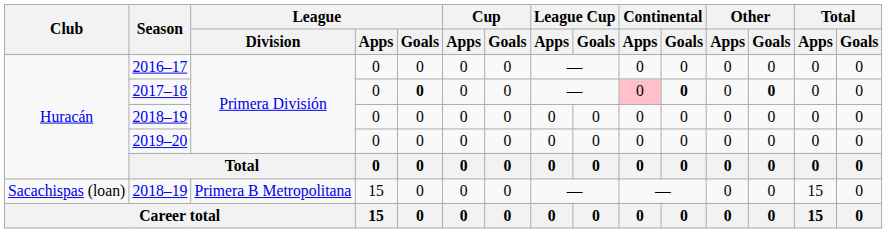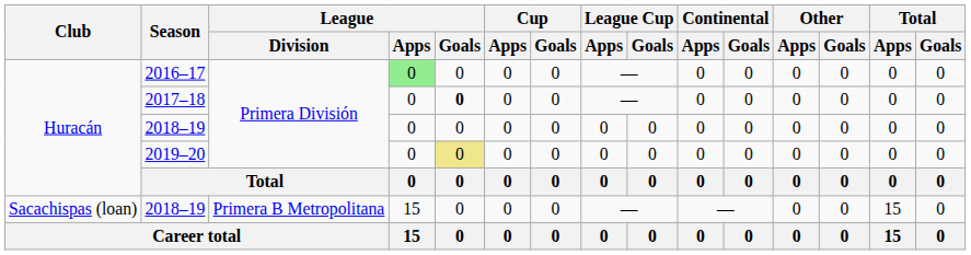2016–17 | League / Apps: no background -> lightgreen background
2017–18 | Continental / Apps: pink background -> no background
2017–18 | Continental / Goals: bold -> normal
2017–18 | Other / Goals: bold -> normal
2019–20 | League / Goals: no background -> khaki background
